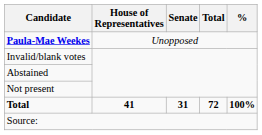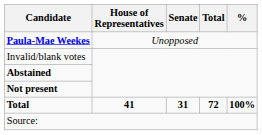Abstained | Candidate: normal -> bold
Not present | Candidate: normal -> bold
